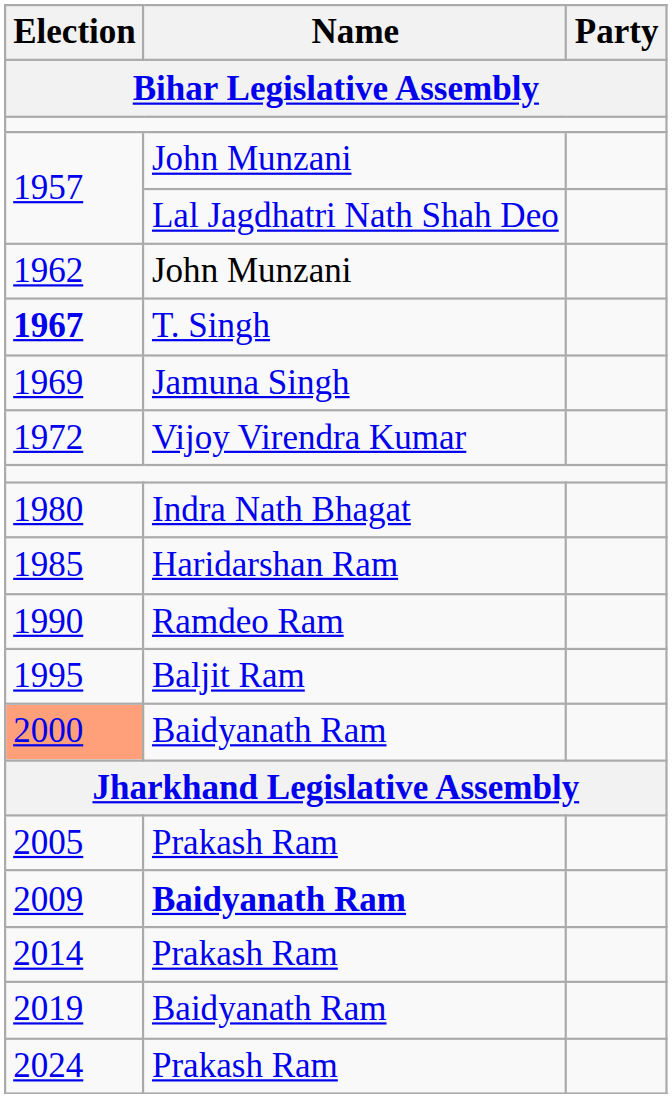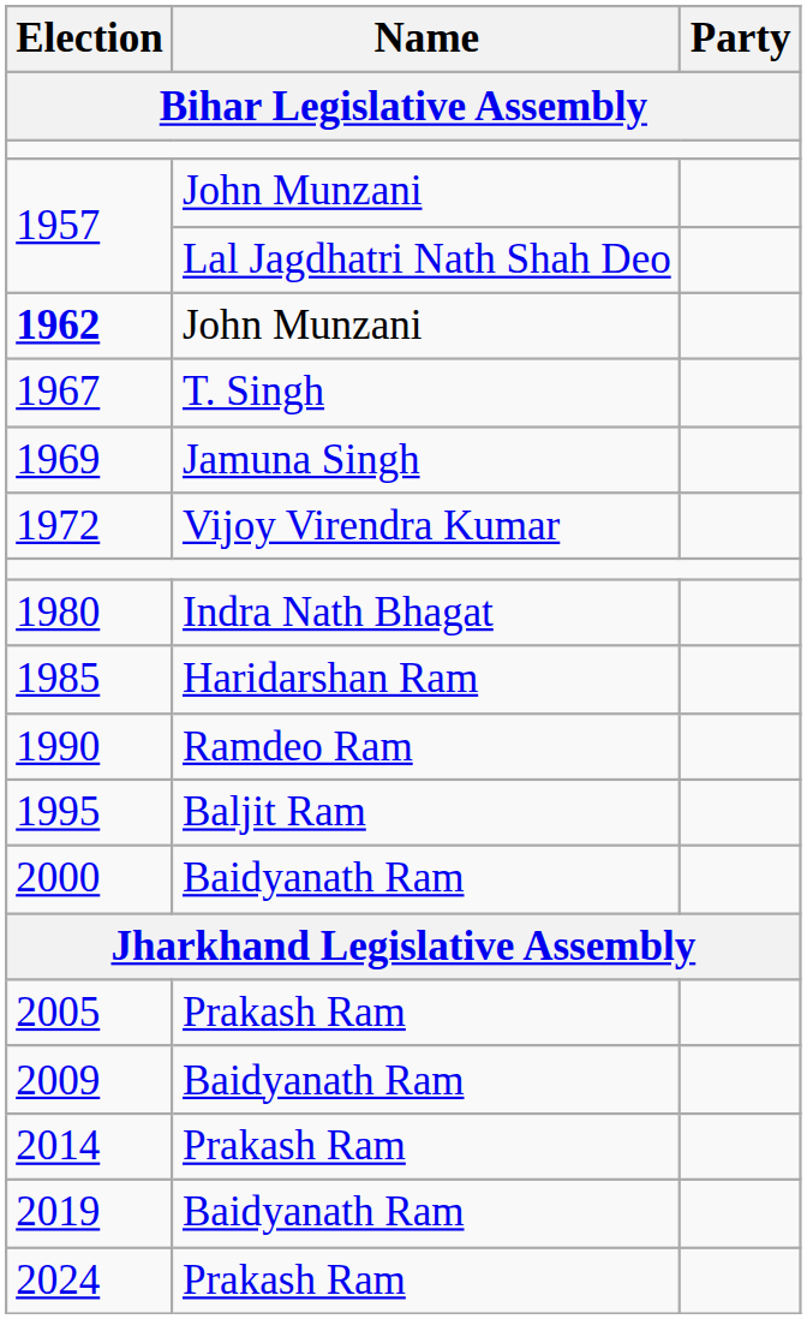1962 | Election: normal -> bold
1967 | Election: bold -> normal
2000 | Election: lightsalmon background -> no background
2009 | Name: bold -> normal
